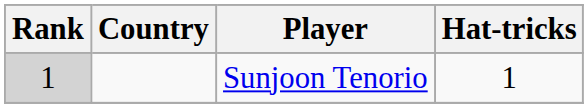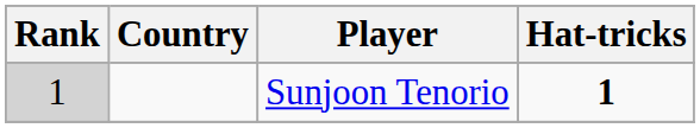Sunjoon Tenorio | Hat-tricks: normal -> bold
